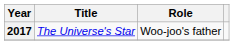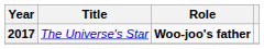2017 | Role: normal -> bold
